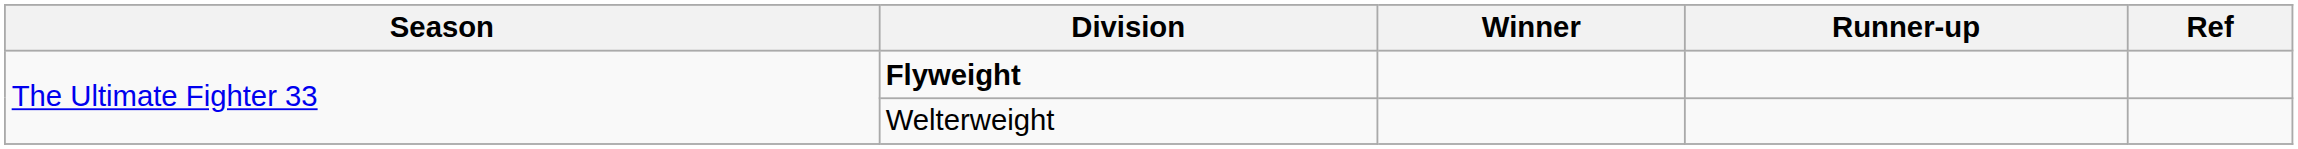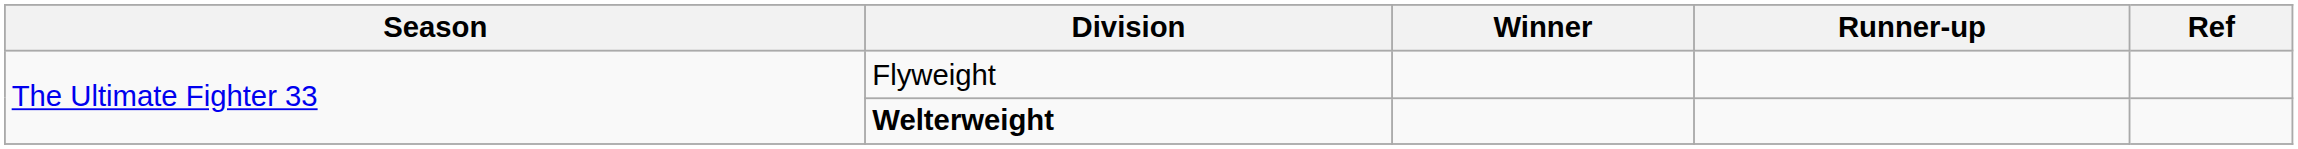Flyweight | Division: bold -> normal
Welterweight | Division: normal -> bold
